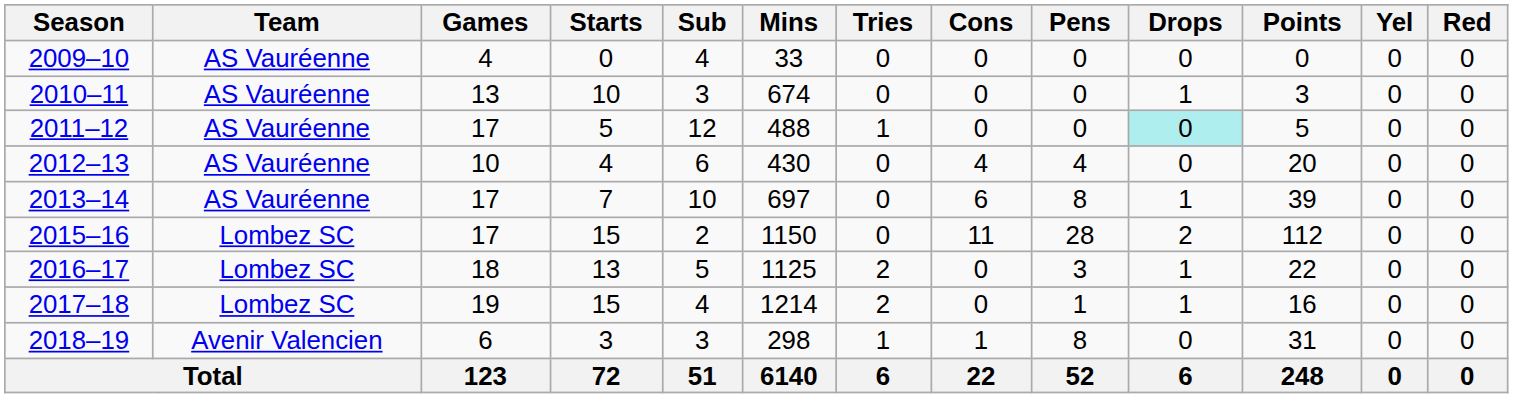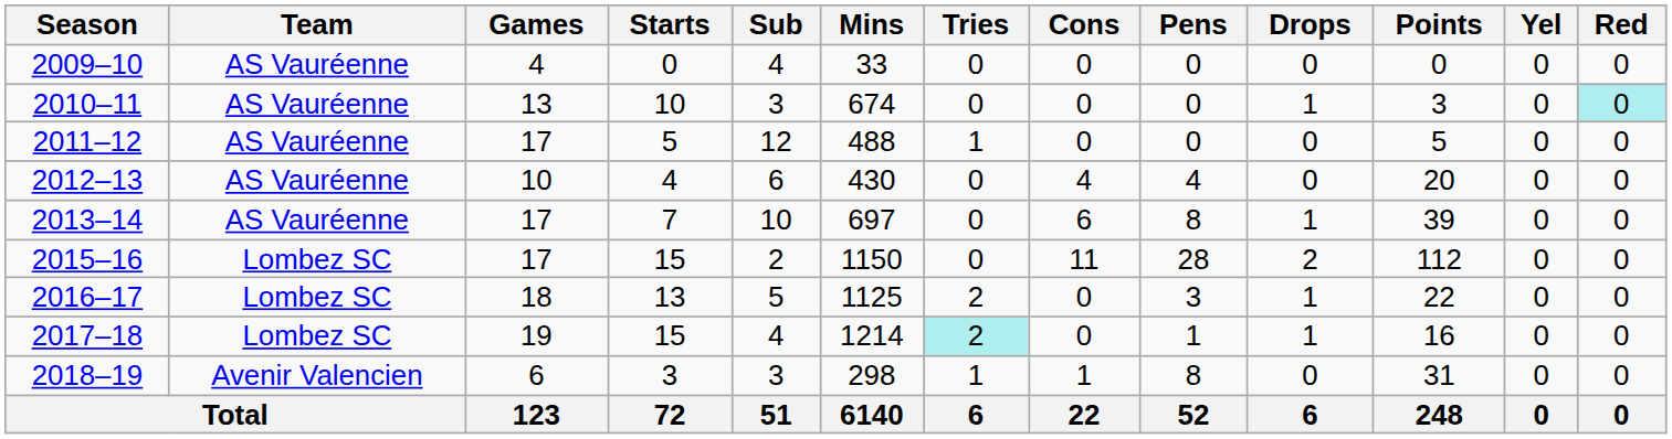2010–11 | Red: no background -> paleturquoise background
2011–12 | Drops: paleturquoise background -> no background
2017–18 | Tries: no background -> paleturquoise background
